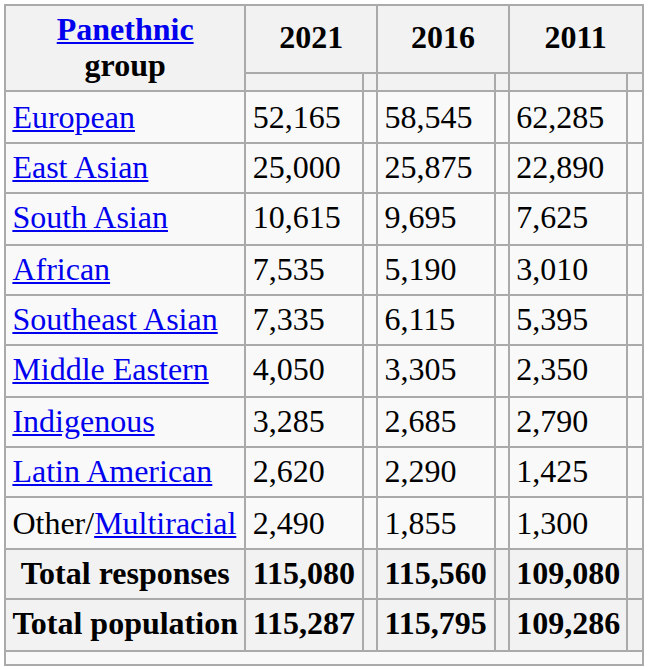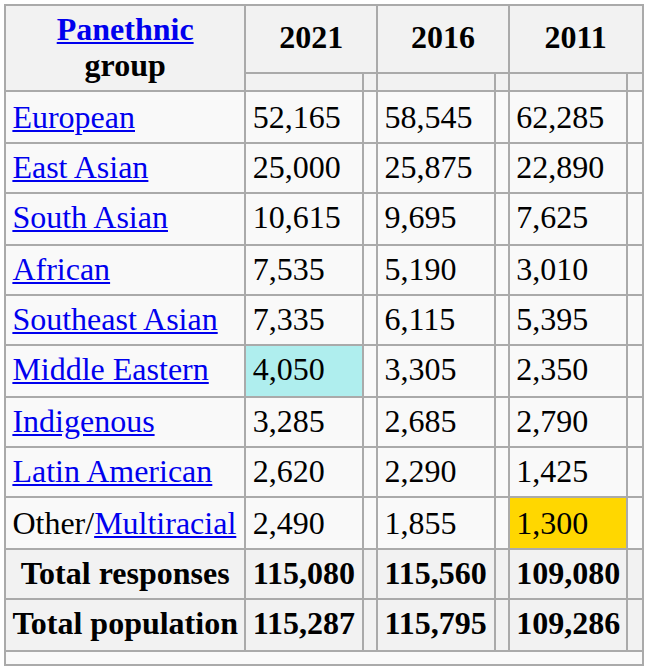Middle Eastern | column 2: no background -> paleturquoise background
Other/Multiracial | column 6: no background -> gold background
